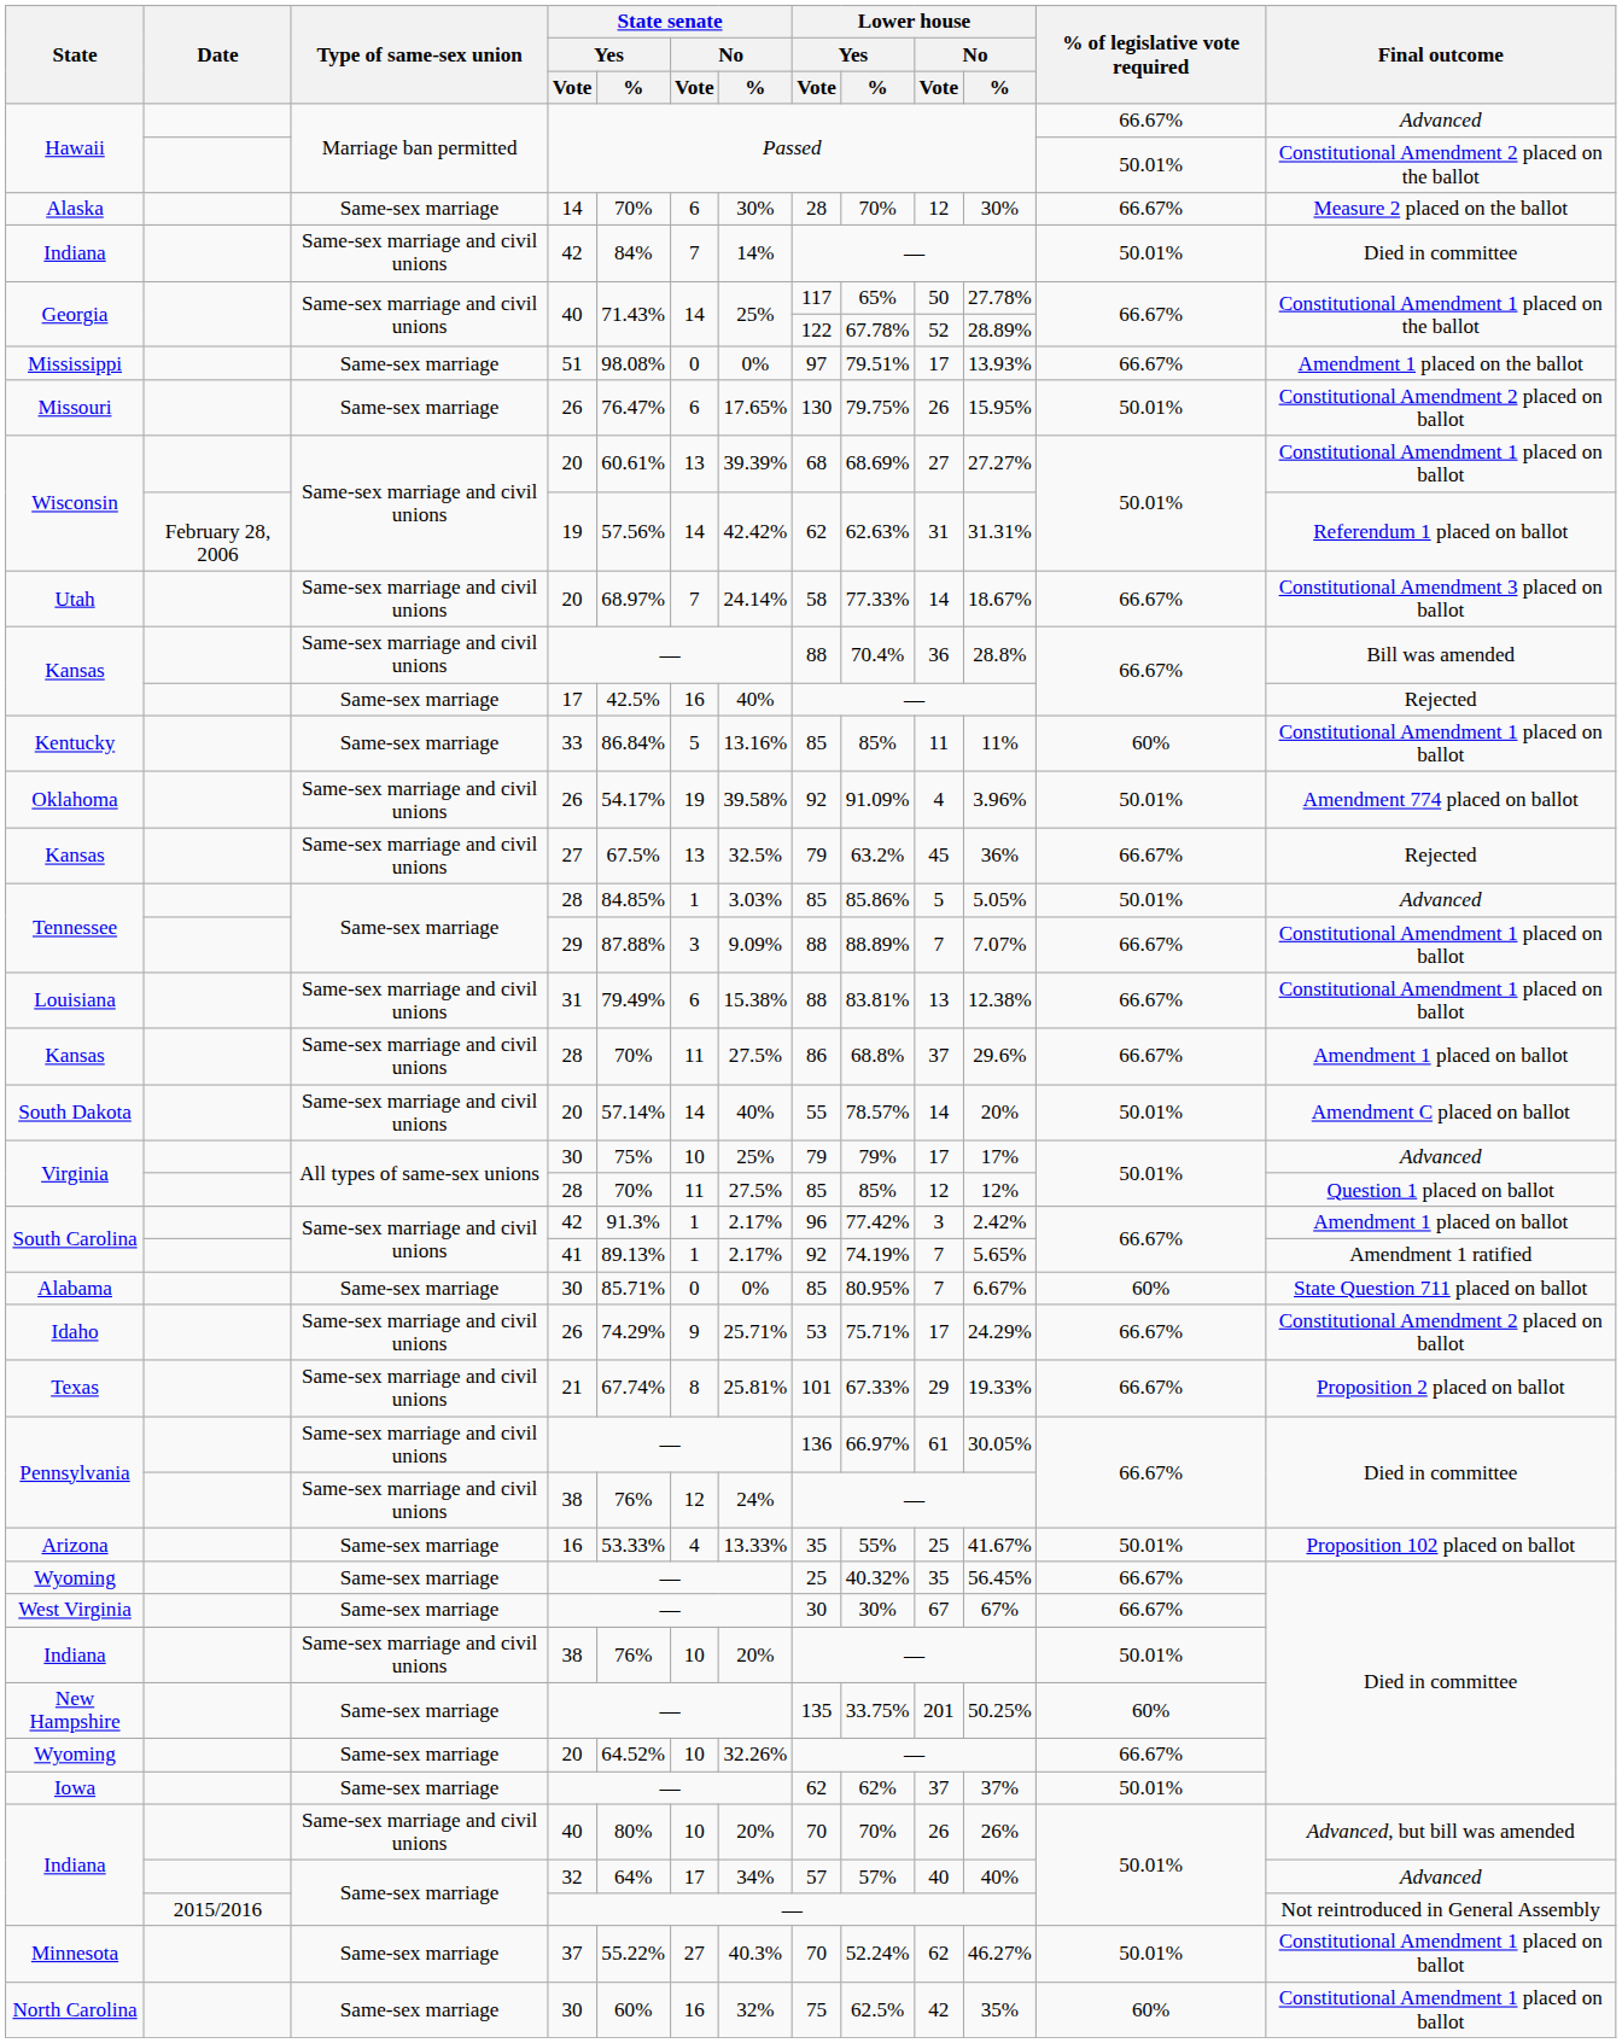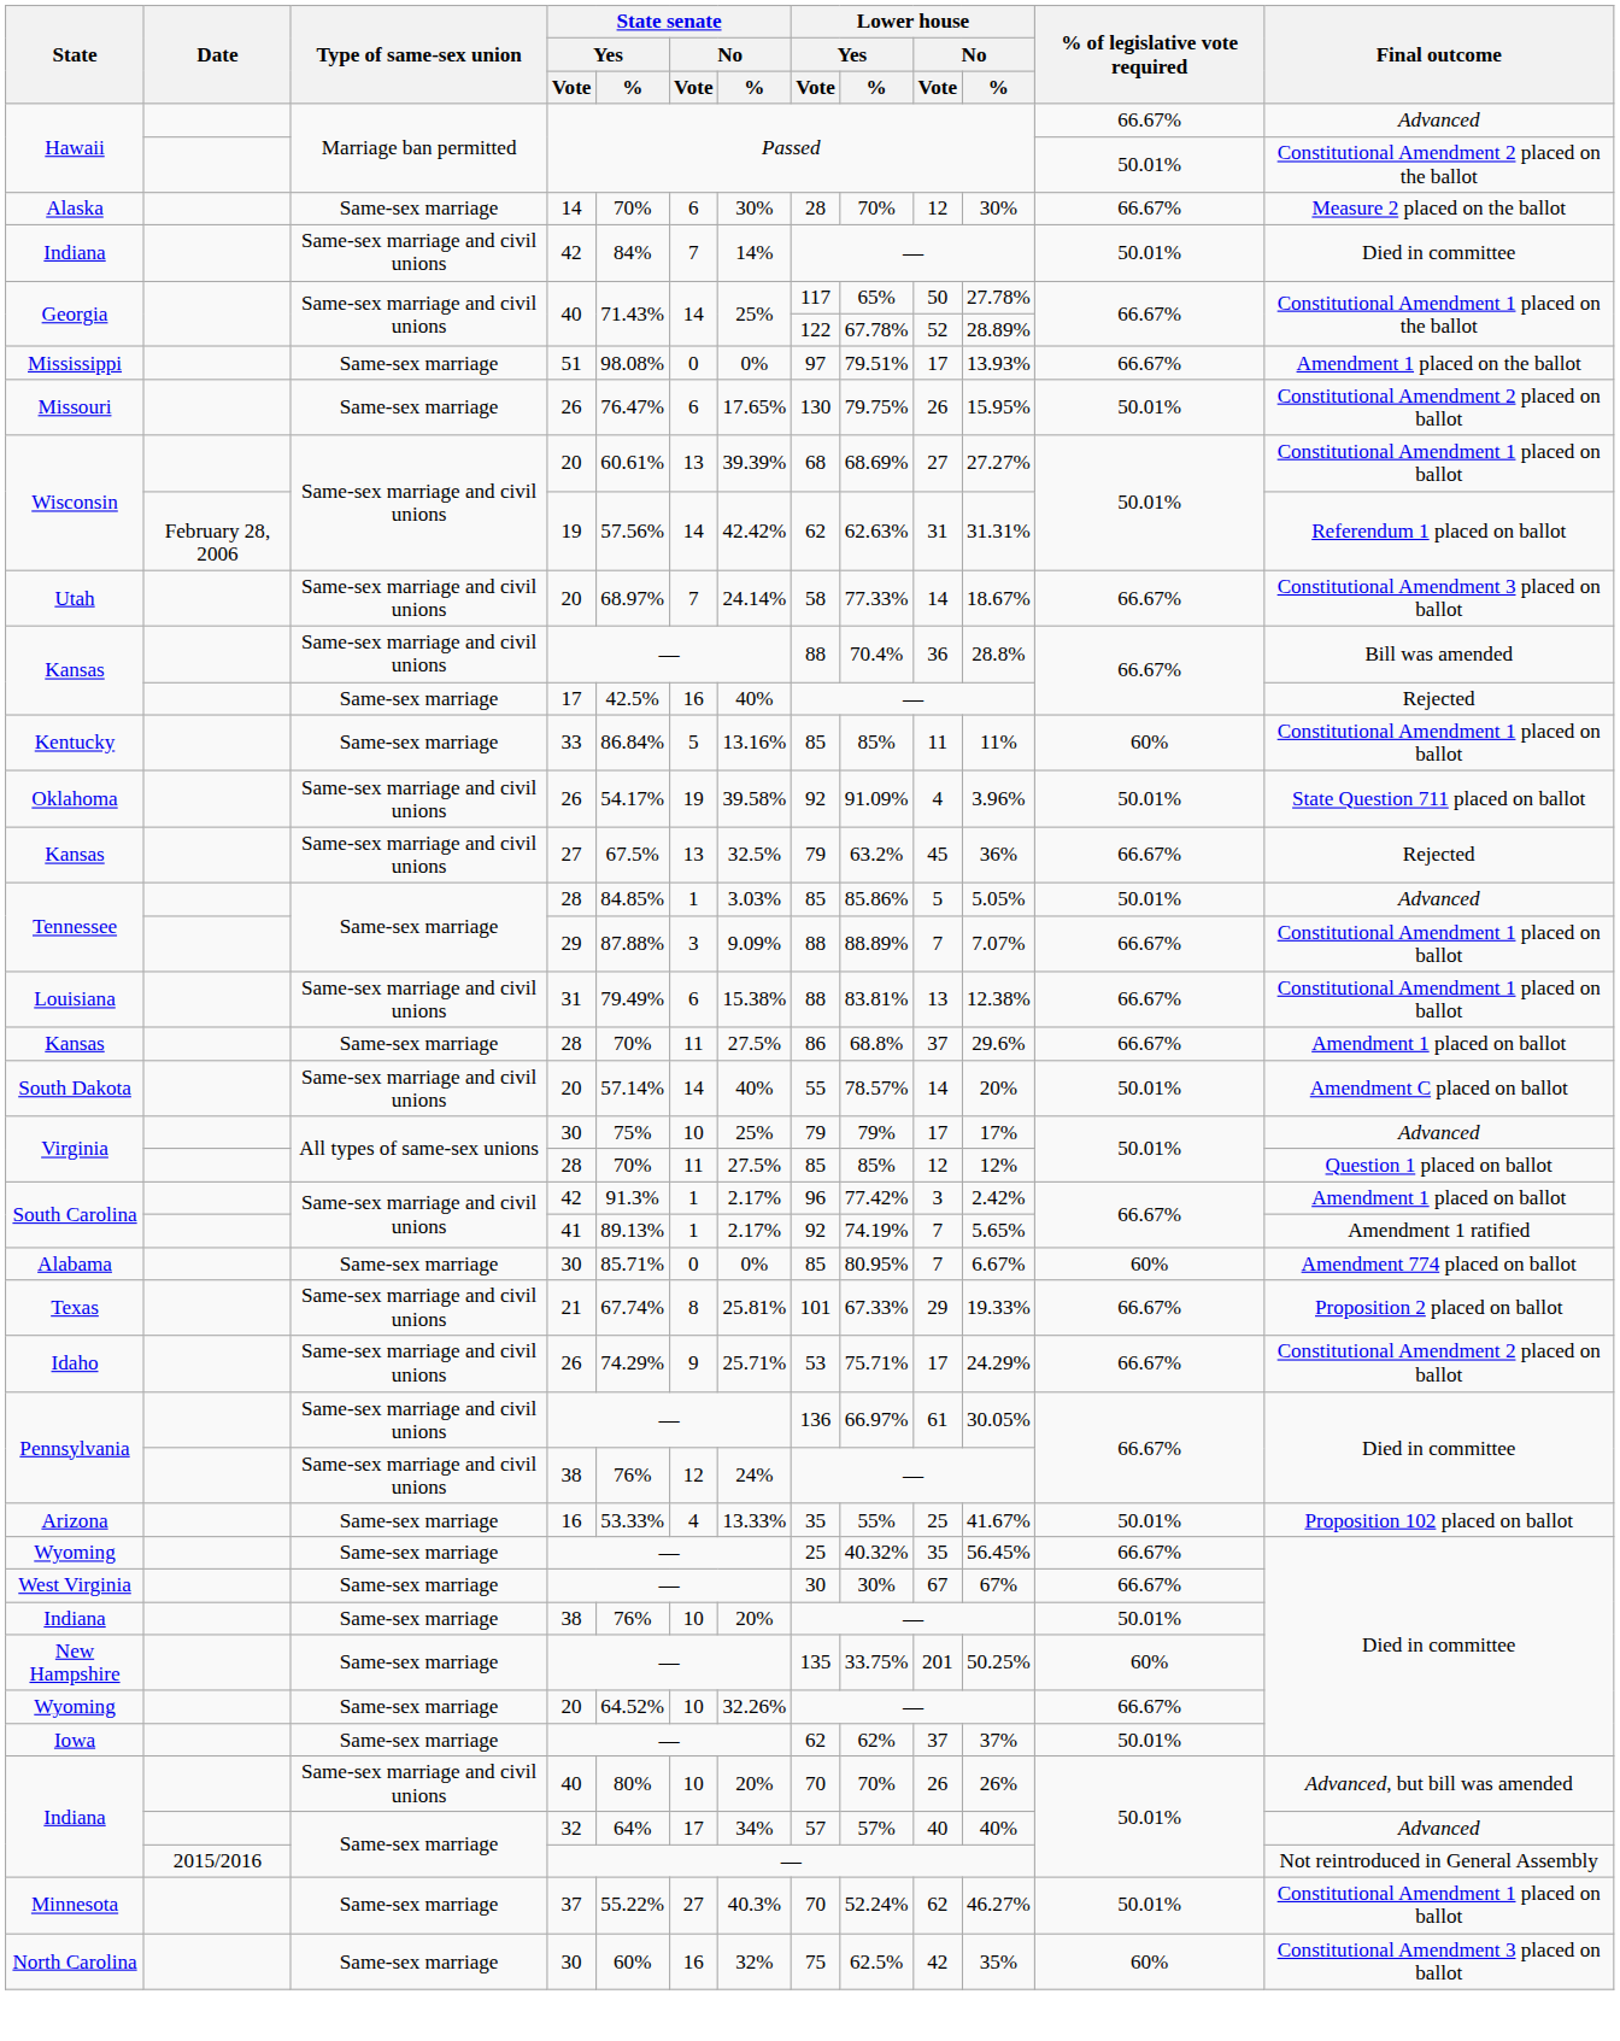Oklahoma | Final outcome: Amendment 774 placed on ballot -> State Question 711 placed on ballot
Kansas / 28 | Type of same-sex union: Same-sex marriage and civil unions -> Same-sex marriage
Alabama | Final outcome: State Question 711 placed on ballot -> Amendment 774 placed on ballot
rows swapped: Texas <-> Idaho
Indiana / 38 | Type of same-sex union: Same-sex marriage and civil unions -> Same-sex marriage
North Carolina | Final outcome: Constitutional Amendment 1 placed on ballot -> Constitutional Amendment 3 placed on ballot
